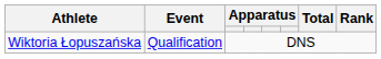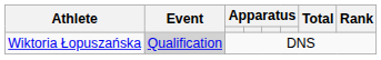Wiktoria Łopuszańska | Event: no background -> lightgrey background
